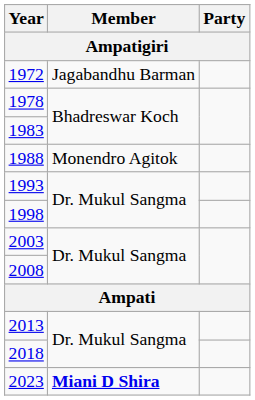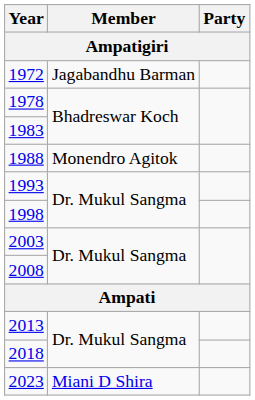2023 | Member: bold -> normal
